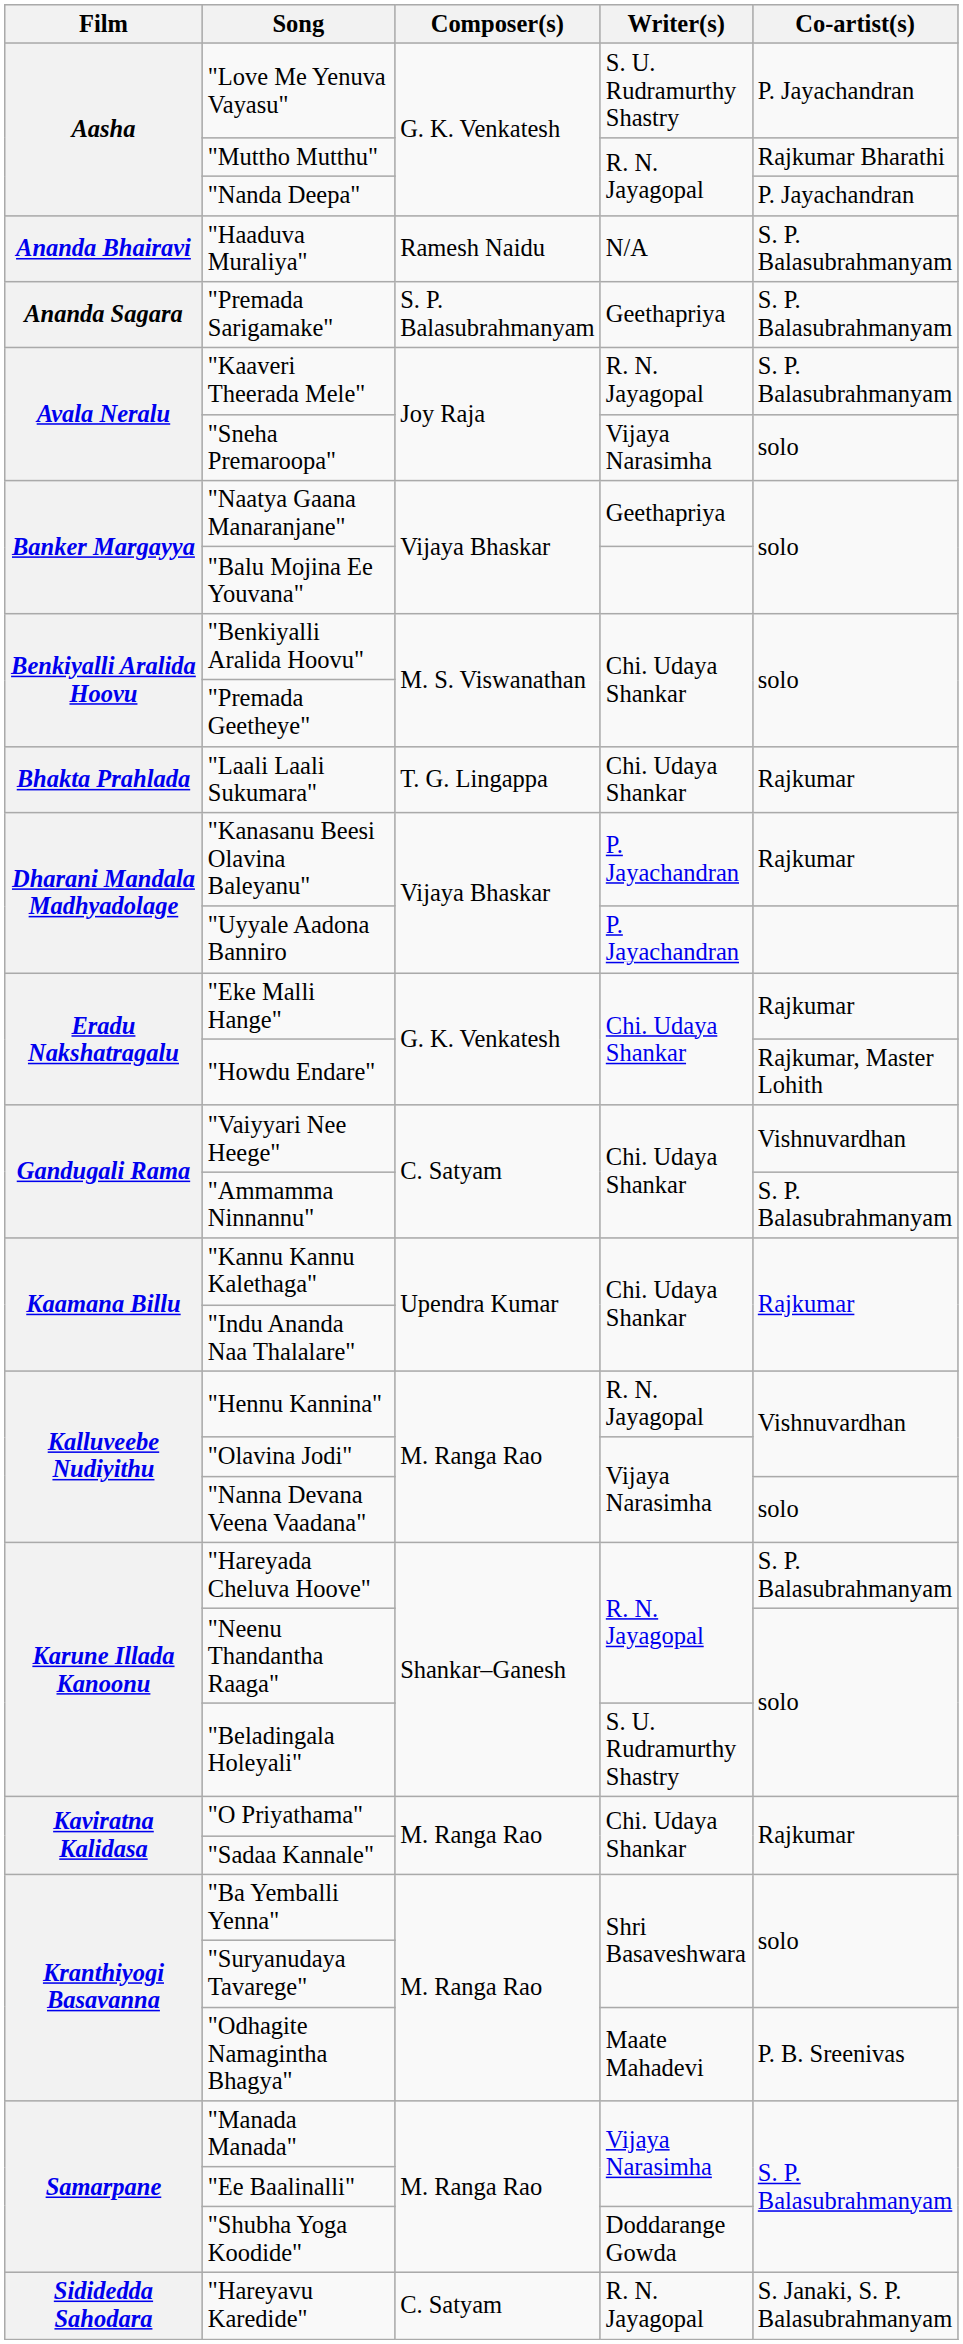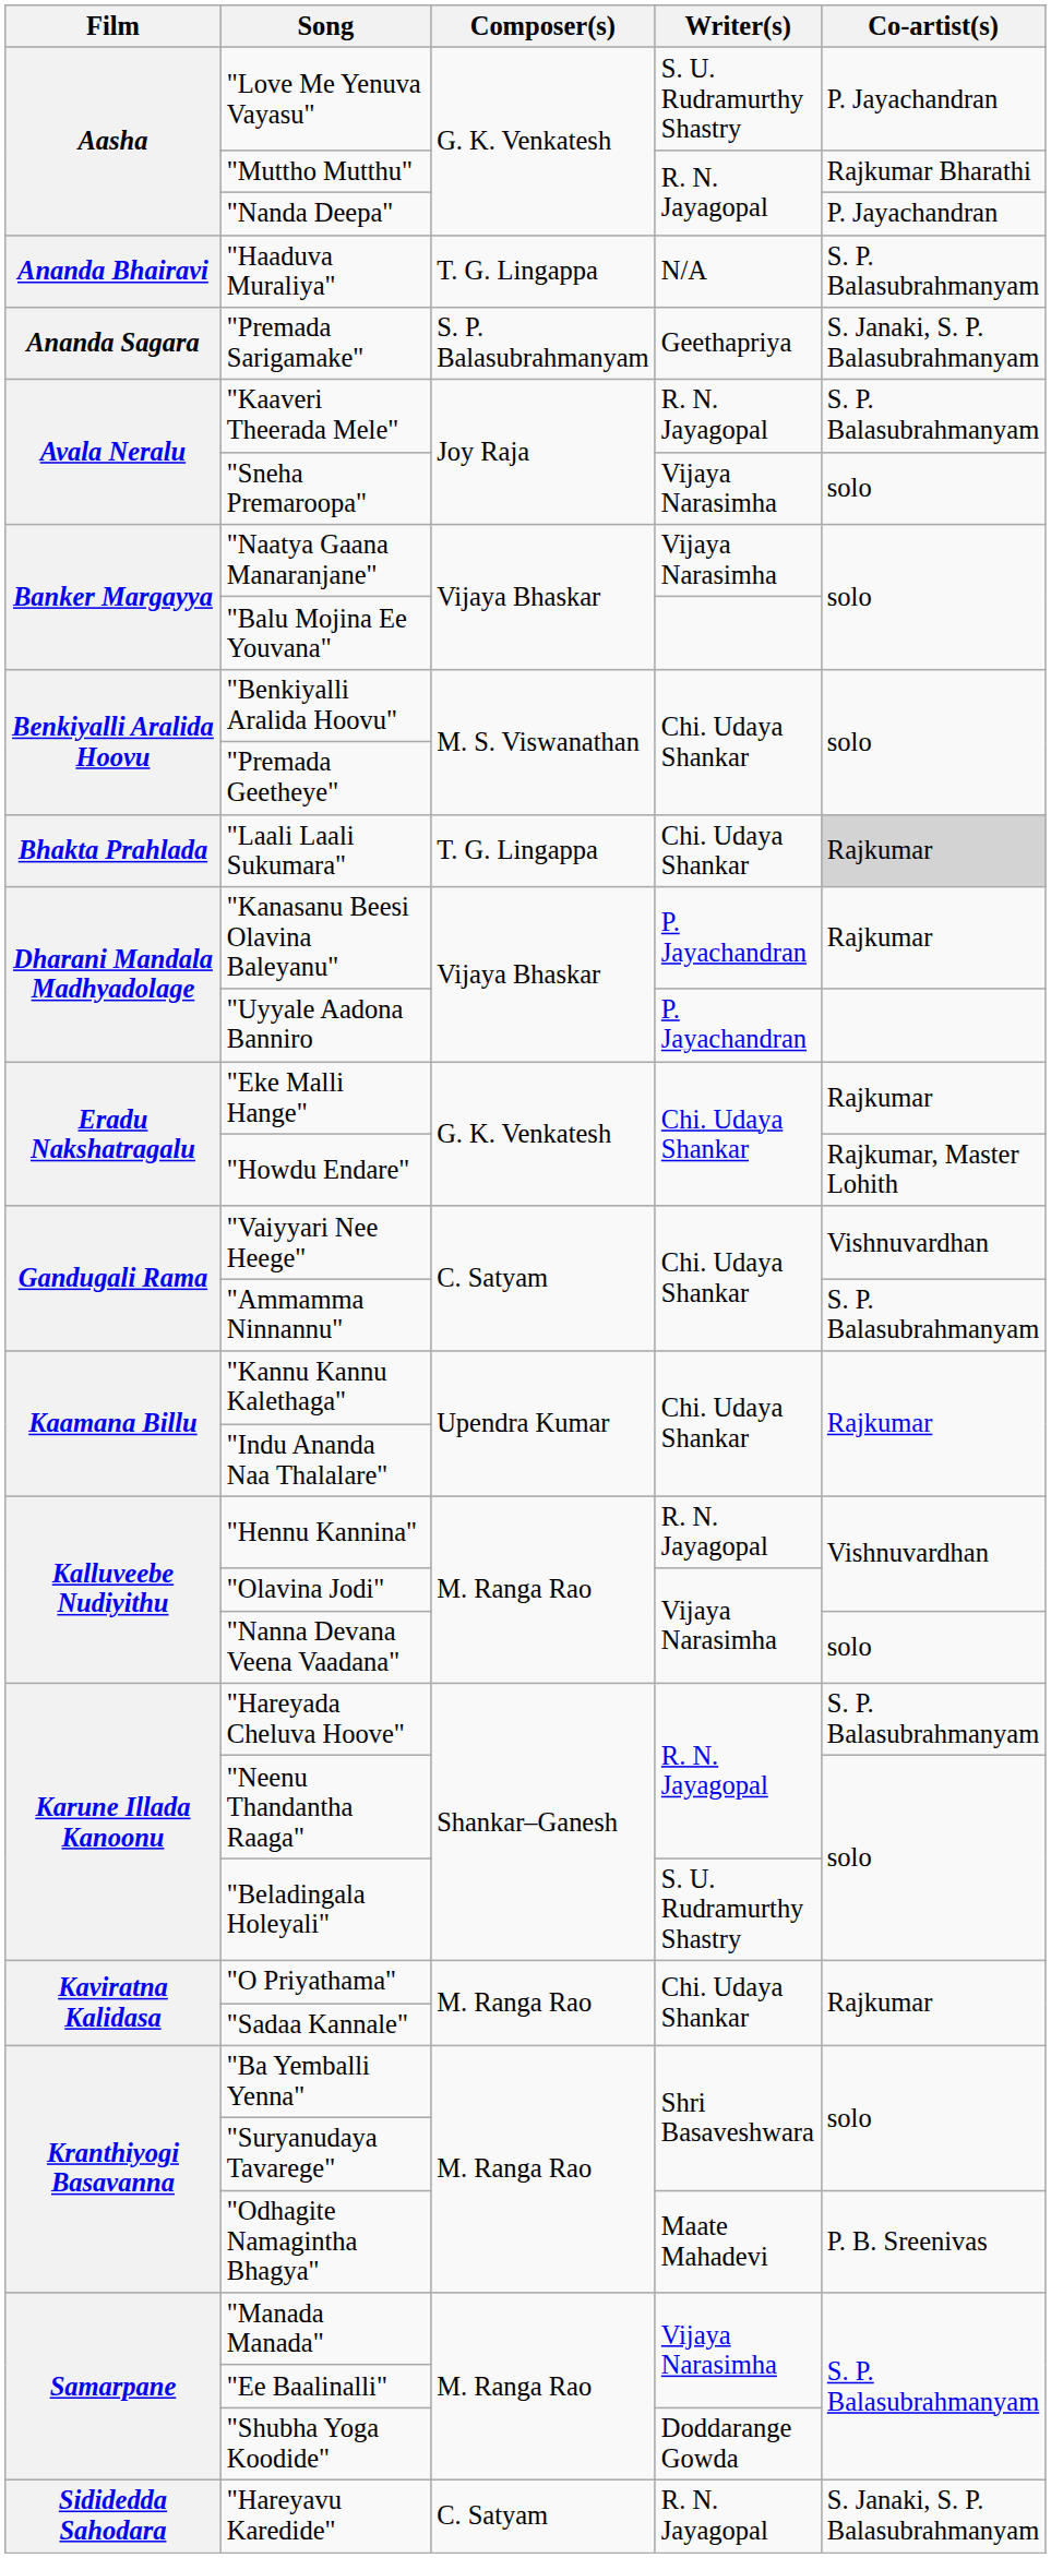"Haaduva Muraliya" | Composer(s): Ramesh Naidu -> T. G. Lingappa
"Premada Sarigamake" | Co-artist(s): S. P. Balasubrahmanyam -> S. Janaki, S. P. Balasubrahmanyam
"Naatya Gaana Manaranjane" | Writer(s): Geethapriya -> Vijaya Narasimha
"Laali Laali Sukumara" | Co-artist(s): no background -> lightgrey background
